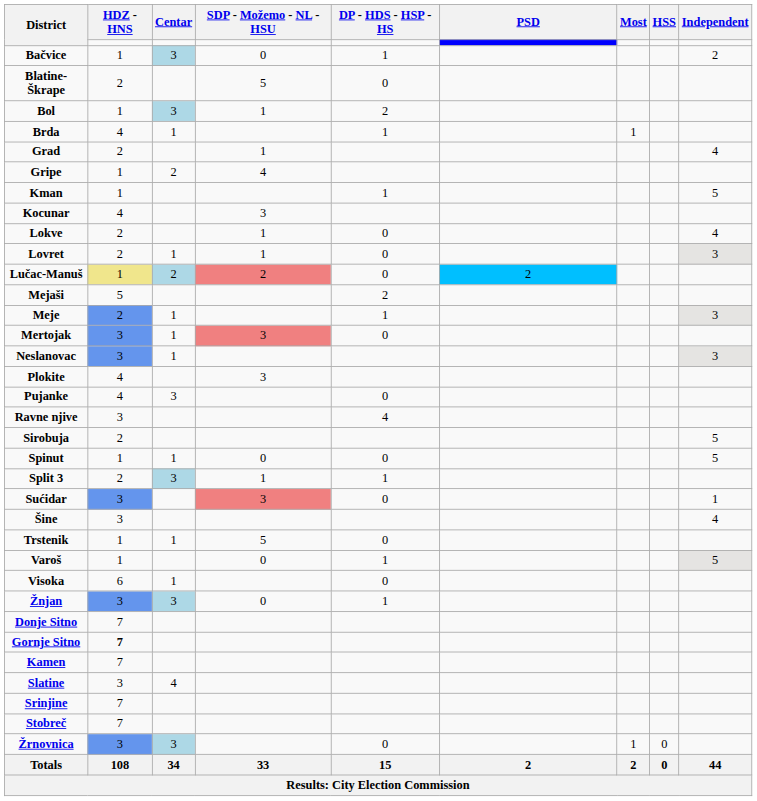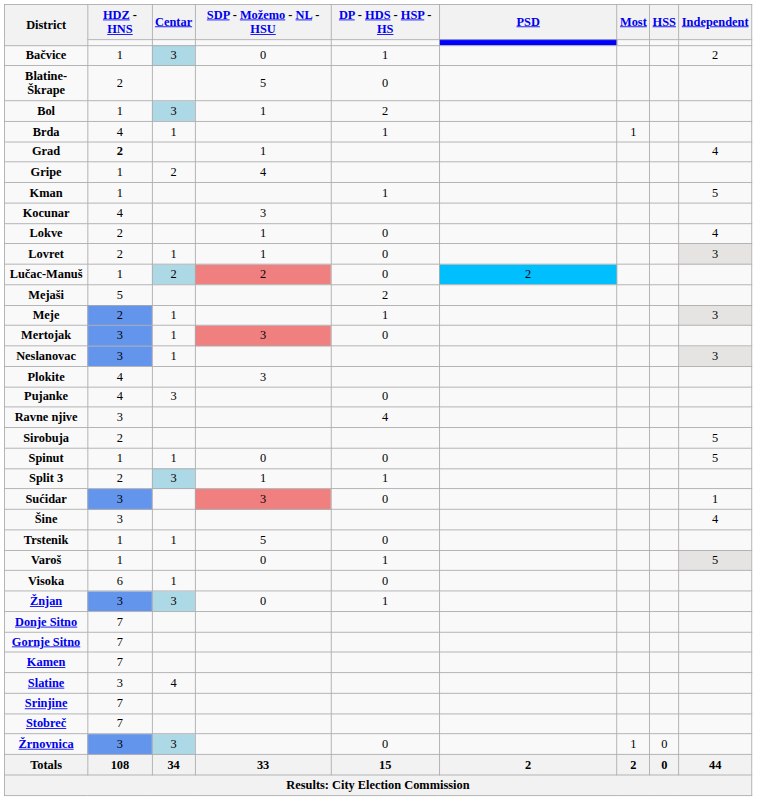Grad | HDZ - HNS: normal -> bold
Lučac-Manuš | HDZ - HNS: khaki background -> no background
Gornje Sitno | HDZ - HNS: bold -> normal
